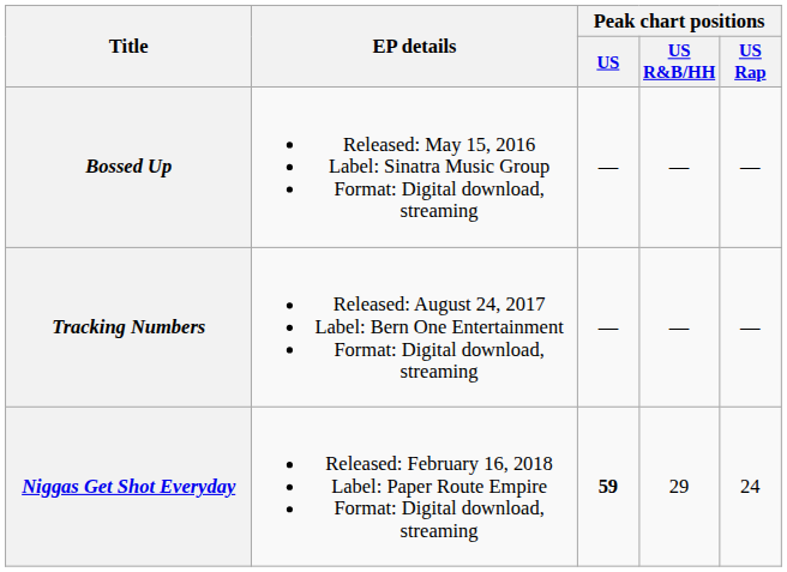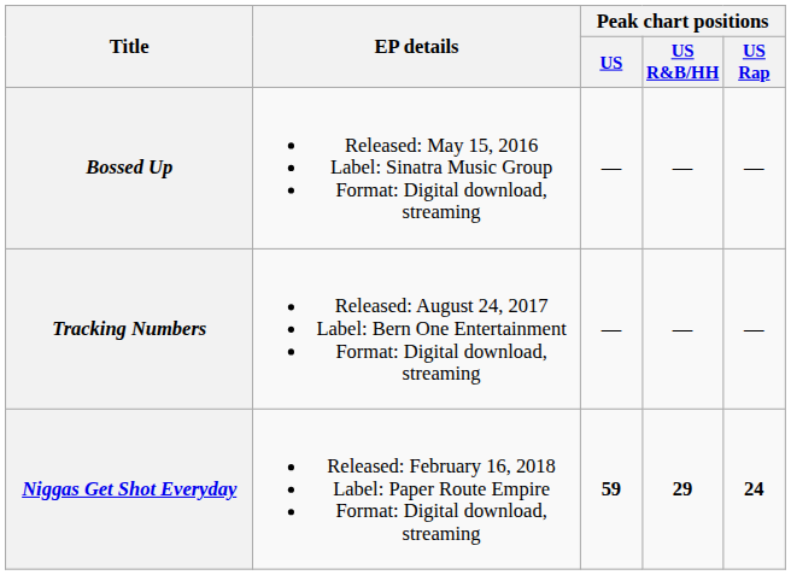Niggas Get Shot Everyday | Peak chart positions / US R&B/HH: normal -> bold
Niggas Get Shot Everyday | Peak chart positions / US Rap: normal -> bold
